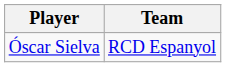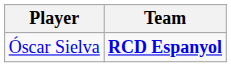Óscar Sielva | Team: normal -> bold
